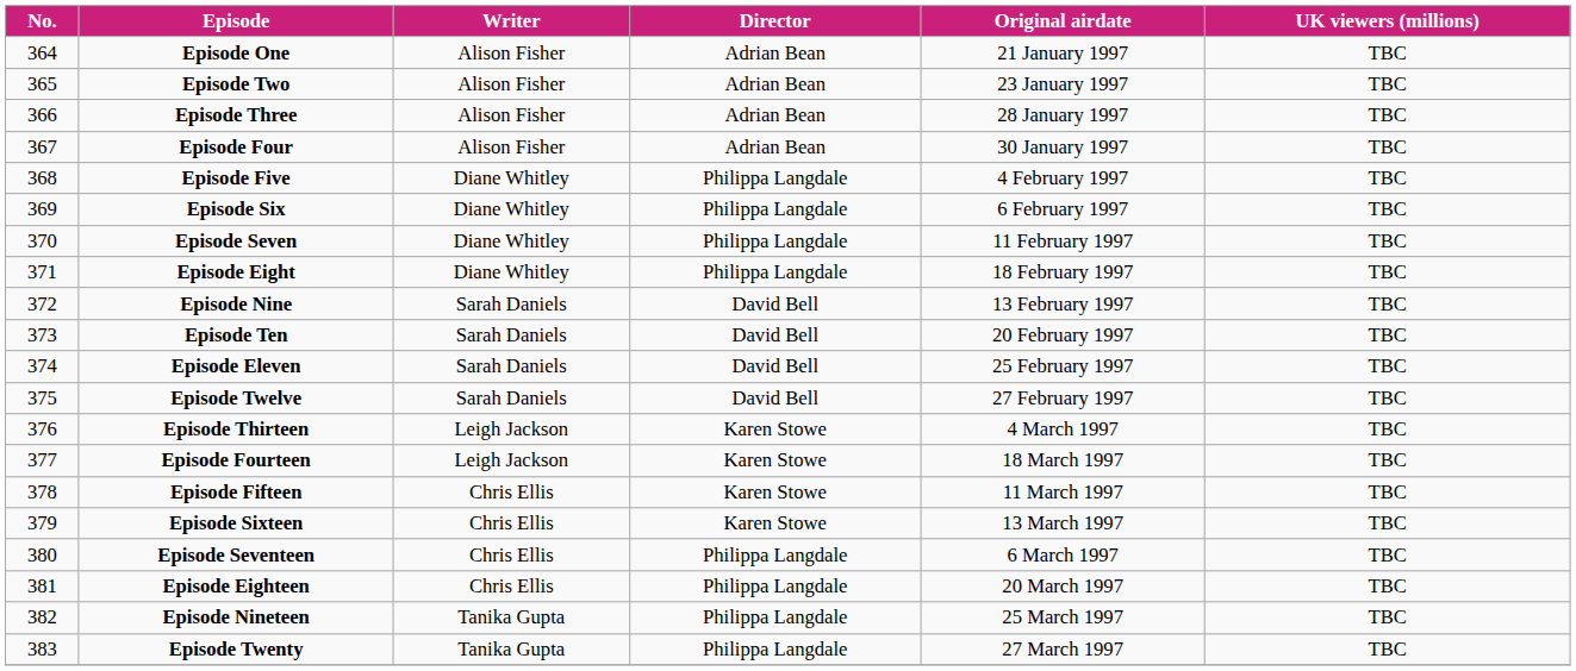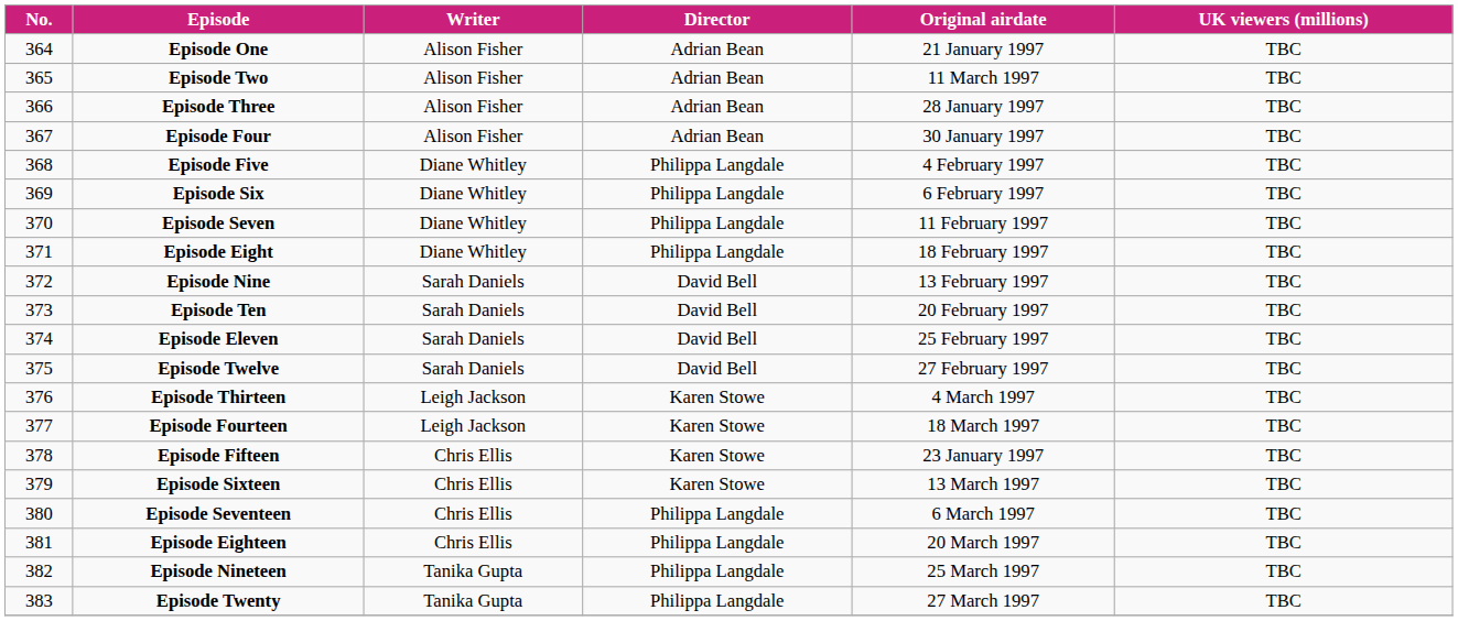Episode Two | Original airdate: 23 January 1997 -> 11 March 1997
Episode Fifteen | Original airdate: 11 March 1997 -> 23 January 1997
